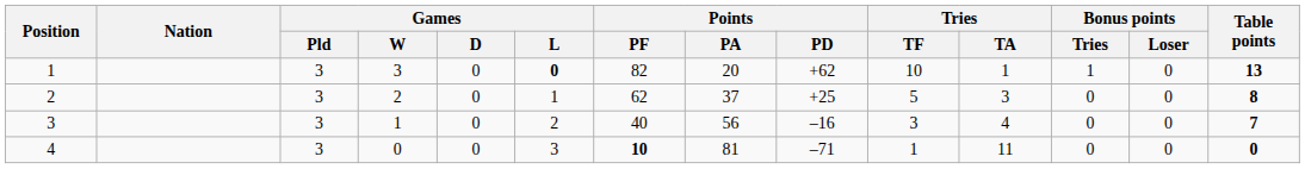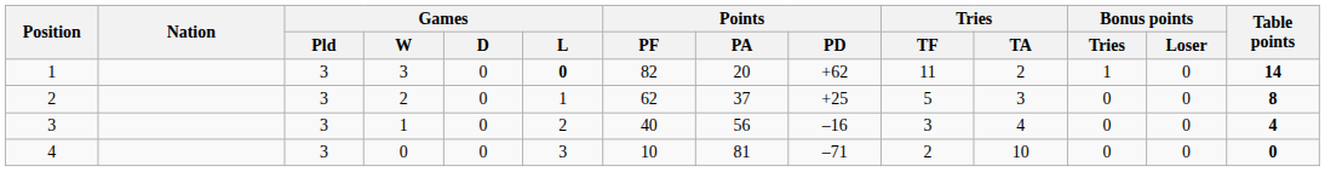row 3 | Tries / TF: 10 -> 11
row 3 | Tries / TA: 1 -> 2
row 3 | Table points: 13 -> 14
row 5 | Table points: 7 -> 4
row 6 | Points / PF: bold -> normal
row 6 | Tries / TF: 1 -> 2
row 6 | Tries / TA: 11 -> 10
